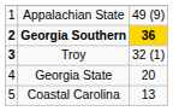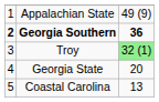Georgia Southern | column 3: gold background -> no background
Troy | column 1: bold -> normal
Troy | column 3: no background -> lightgreen background
